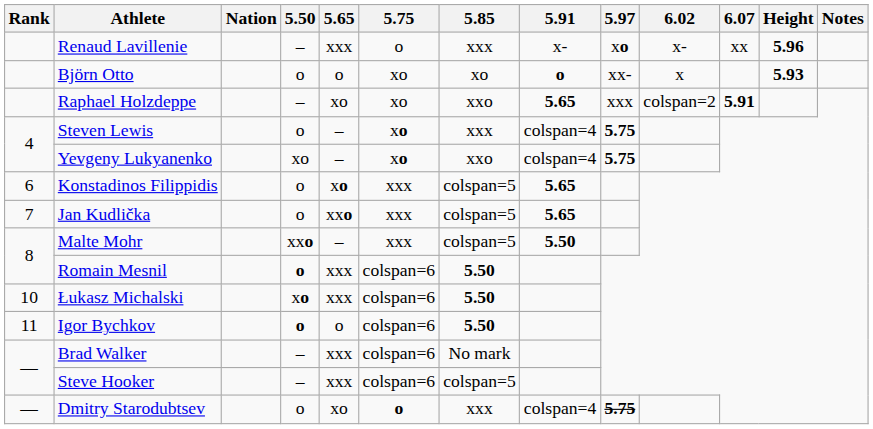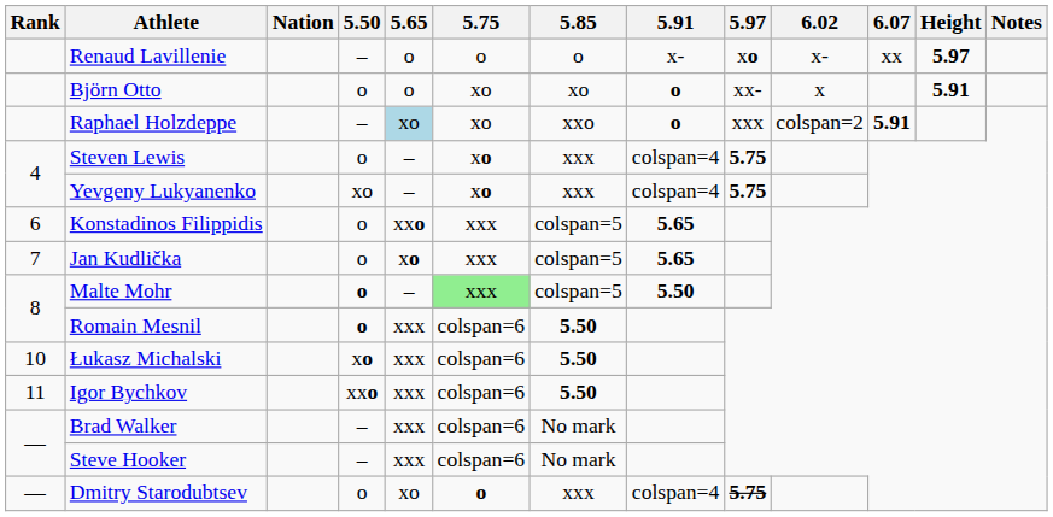Renaud Lavillenie | 5.65: xxx -> o
Renaud Lavillenie | 5.85: xxx -> o
Renaud Lavillenie | Height: 5.96 -> 5.97
Björn Otto | Height: 5.93 -> 5.91
Raphael Holzdeppe | 5.65: no background -> lightblue background
Raphael Holzdeppe | 5.91: 5.65 -> o
Yevgeny Lukyanenko | 5.85: xxo -> xxx
Konstadinos Filippidis | 5.65: xo -> xxo
Jan Kudlička | 5.65: xxo -> xo
Malte Mohr | 5.50: xxo -> o
Malte Mohr | 5.75: no background -> lightgreen background
Igor Bychkov | 5.50: o -> xxo
Igor Bychkov | 5.65: o -> xxx
Steve Hooker | 5.85: colspan=5 -> No mark
